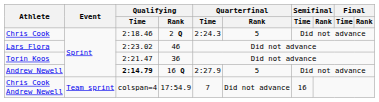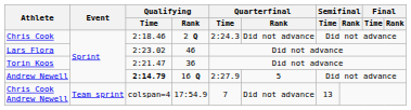Chris Cook | Quarterfinal / Rank: 5 -> Did not advance
Chris Cook Andrew Newell | Semifinal / Time: 16 -> 13
